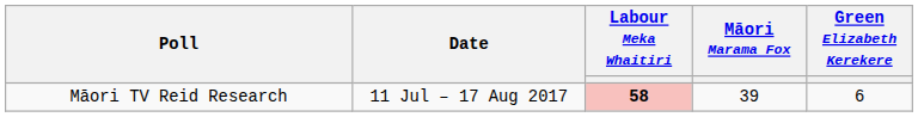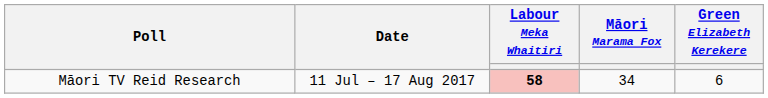Māori TV Reid Research | Māori Marama Fox: 39 -> 34
